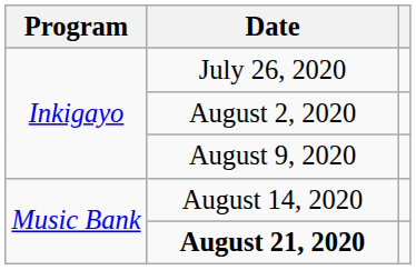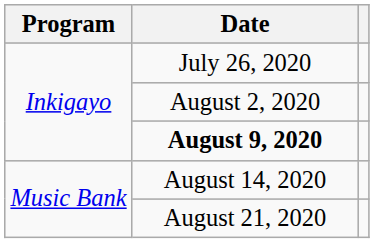August 9, 2020 | Date: normal -> bold
August 21, 2020 | Date: bold -> normal
